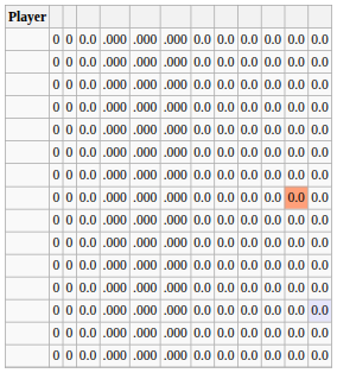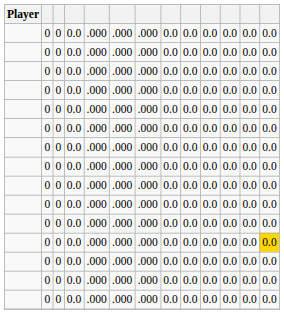row 9 | column 12: lightsalmon background -> no background
row 13 | column 13: no background -> gold background
row 14 | column 13: lavender background -> no background
